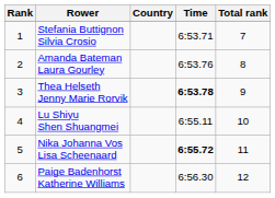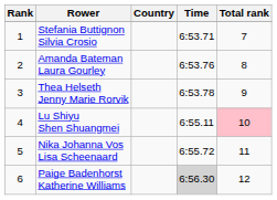Thea Helseth Jenny Marie Rorvik | Time: bold -> normal
Lu Shiyu Shen Shuangmei | Total rank: no background -> pink background
Nika Johanna Vos Lisa Scheenaard | Time: bold -> normal
Paige Badenhorst Katherine Williams | Time: no background -> lightgrey background
